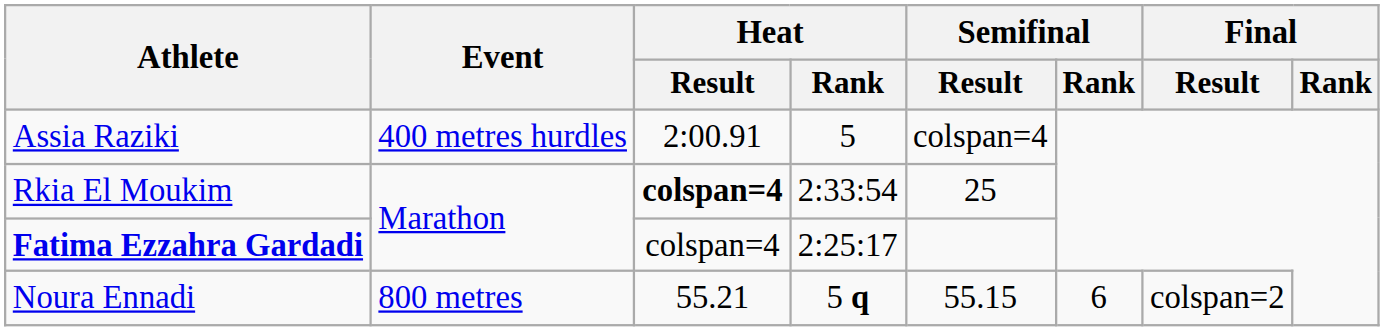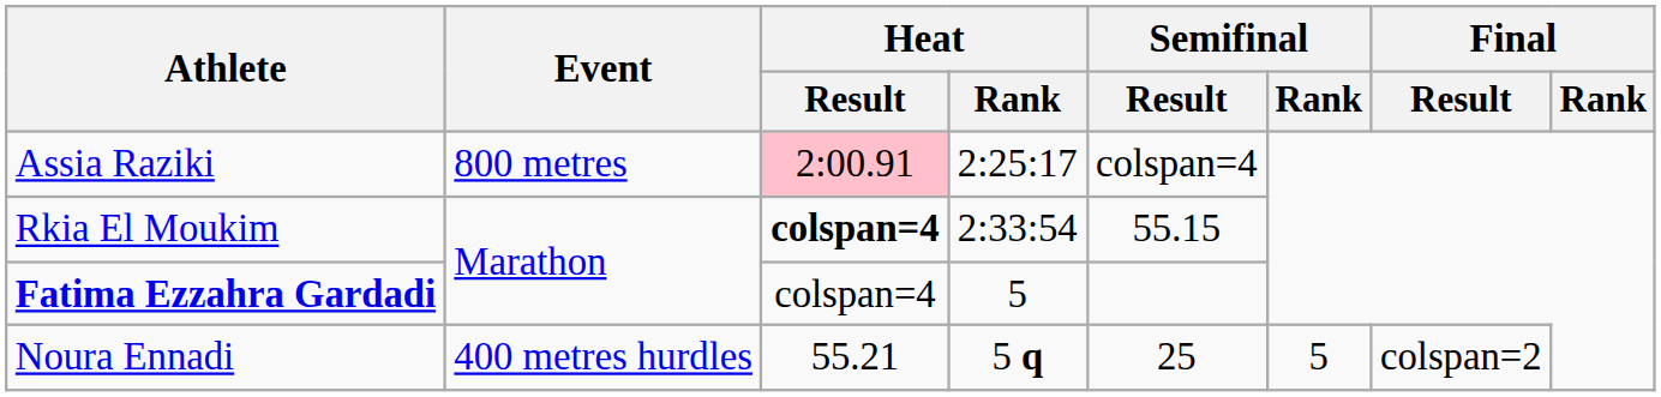Assia Raziki | Event: 400 metres hurdles -> 800 metres
Assia Raziki | Heat / Result: no background -> pink background
Assia Raziki | Heat / Rank: 5 -> 2:25:17
Rkia El Moukim | Semifinal / Result: 25 -> 55.15
Fatima Ezzahra Gardadi | Heat / Rank: 2:25:17 -> 5
Noura Ennadi | Event: 800 metres -> 400 metres hurdles
Noura Ennadi | Semifinal / Result: 55.15 -> 25
Noura Ennadi | Semifinal / Rank: 6 -> 5
